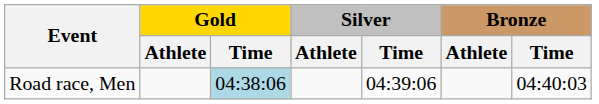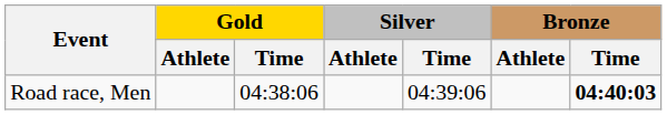Road race, Men | Gold / Time: lightblue background -> no background
Road race, Men | Bronze / Time: normal -> bold
